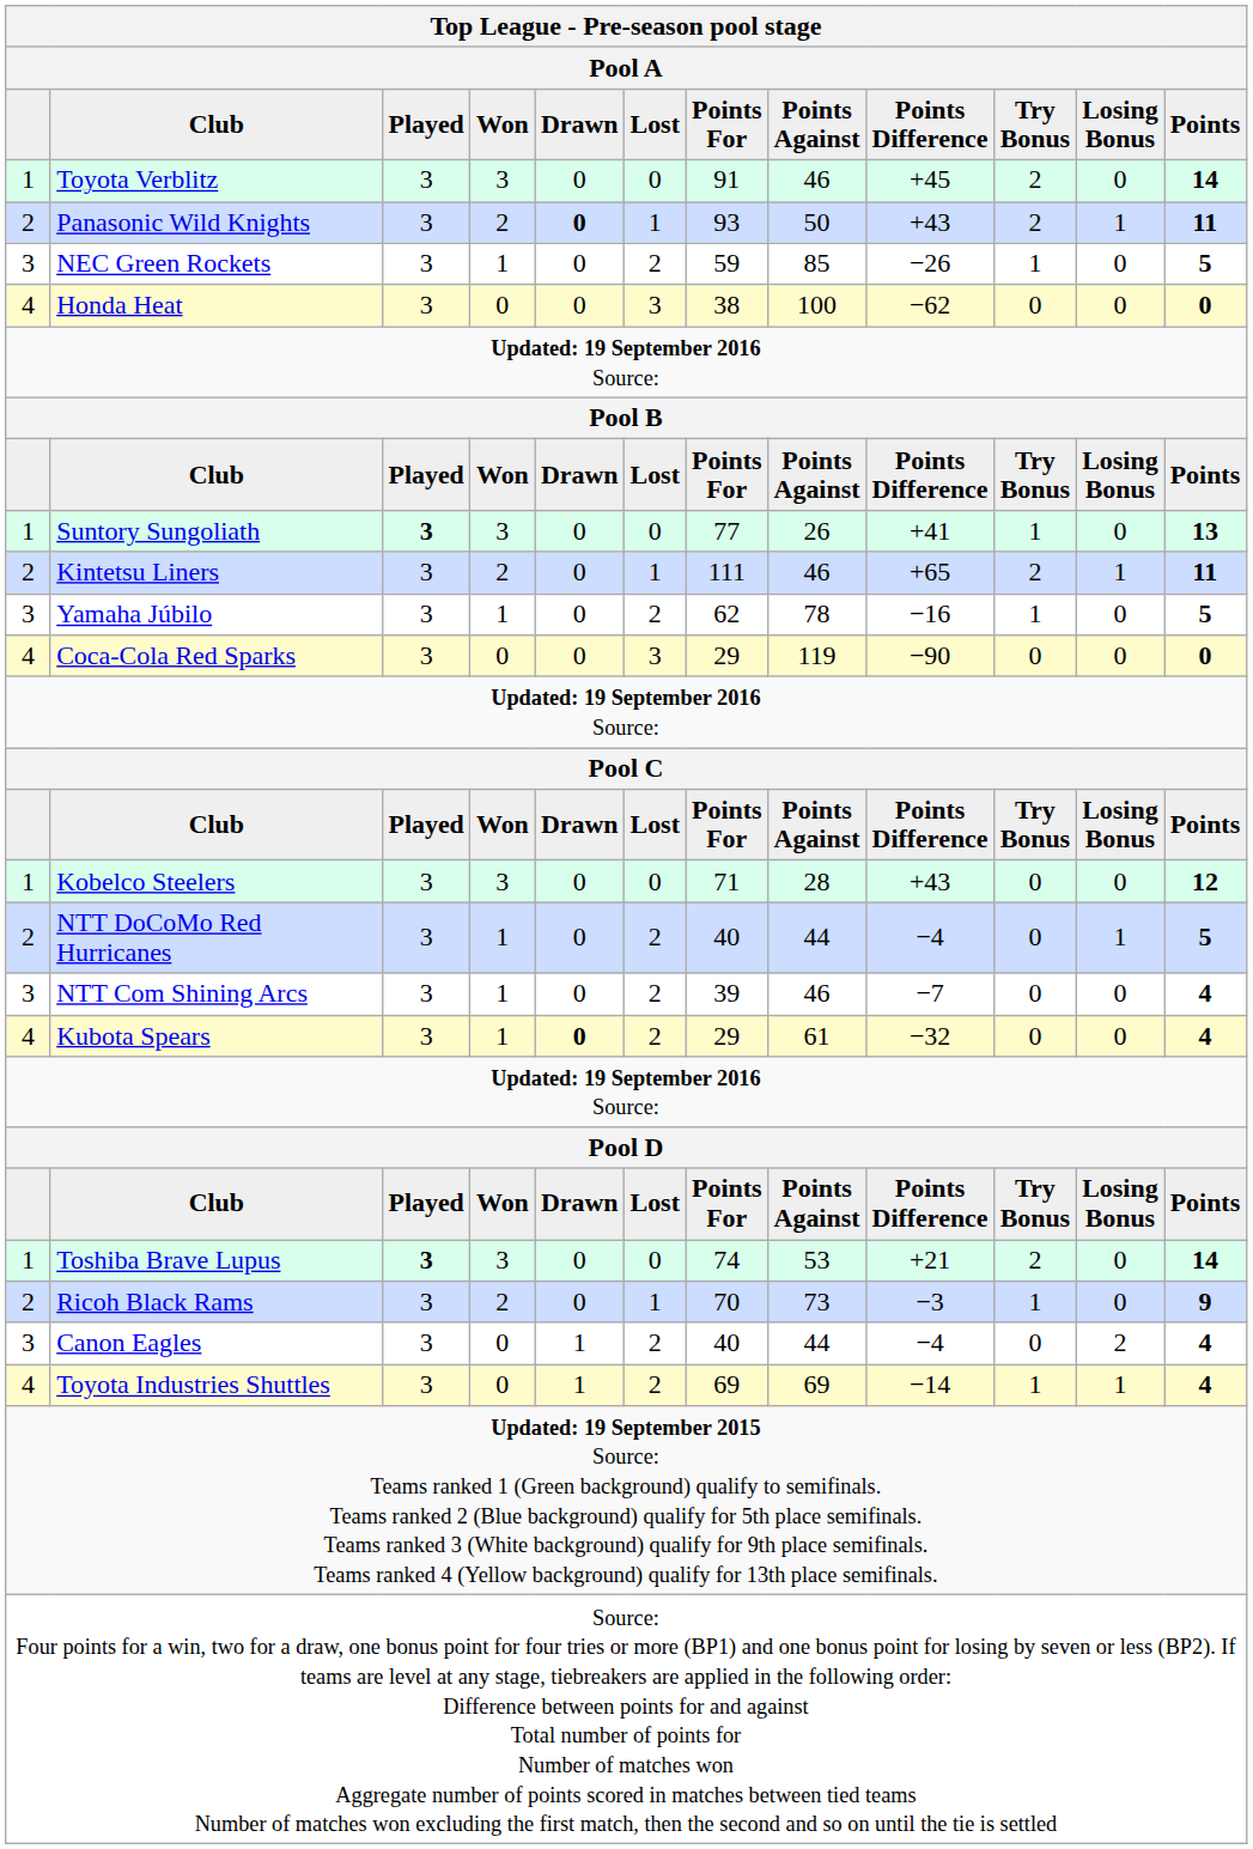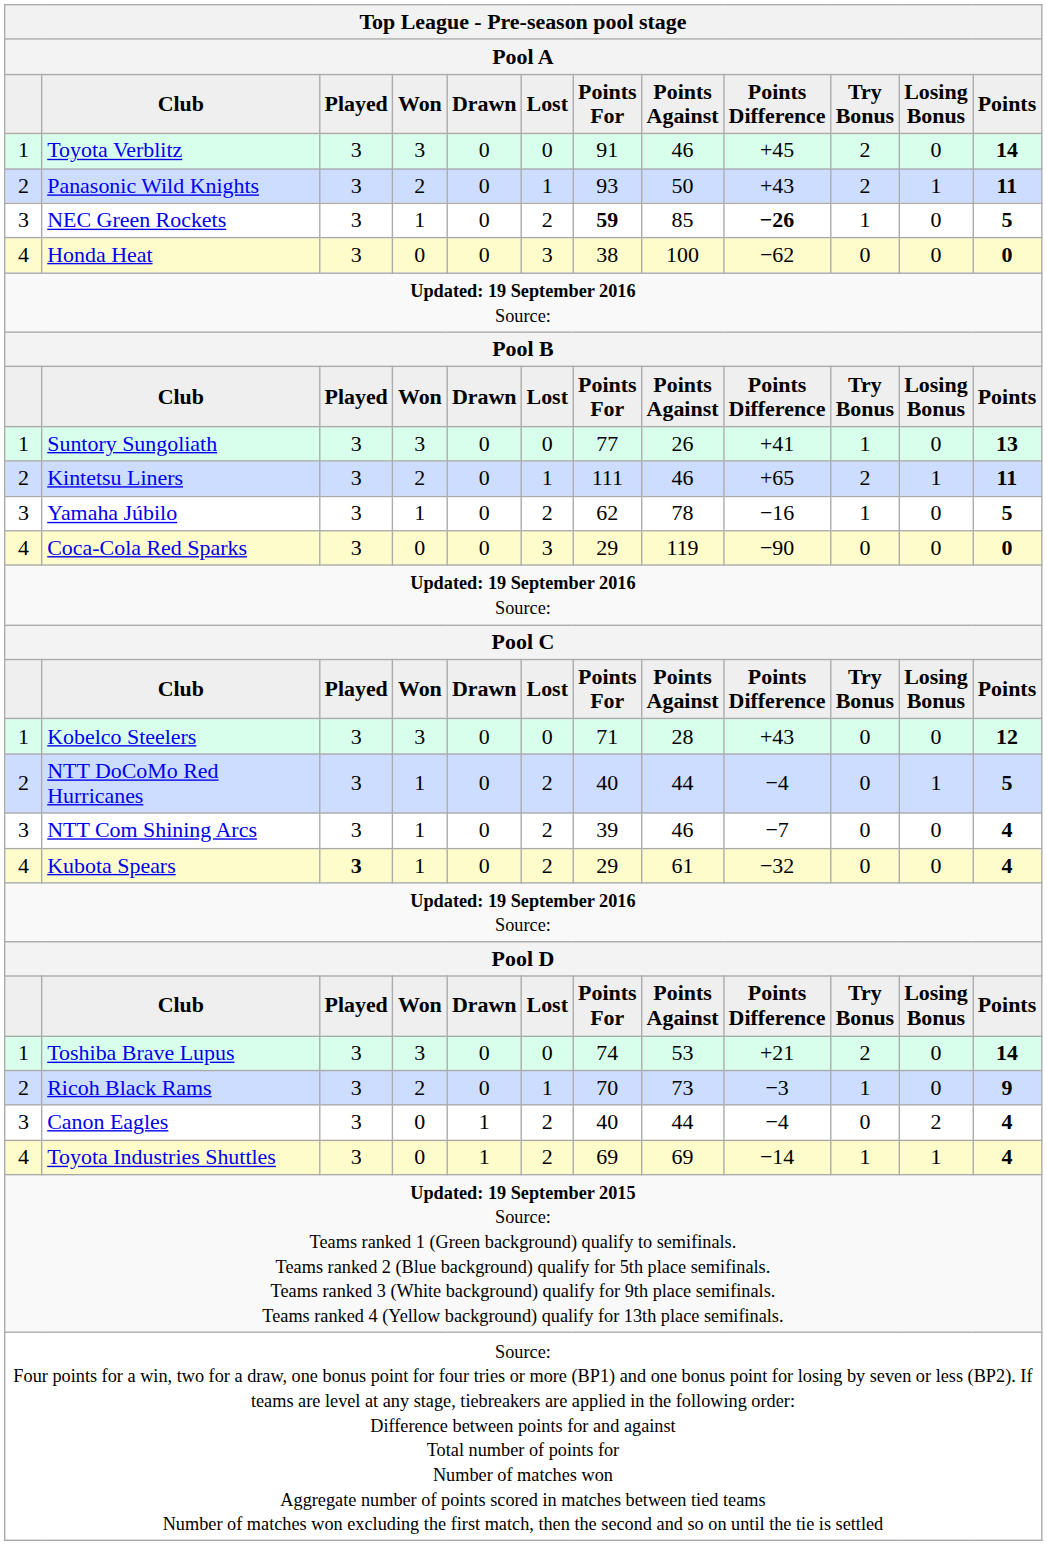Panasonic Wild Knights | Drawn: bold -> normal
NEC Green Rockets | Points For: normal -> bold
NEC Green Rockets | Points Difference: normal -> bold
Suntory Sungoliath | Played: bold -> normal
Kubota Spears | Played: normal -> bold
Kubota Spears | Drawn: bold -> normal
Toshiba Brave Lupus | Played: bold -> normal
